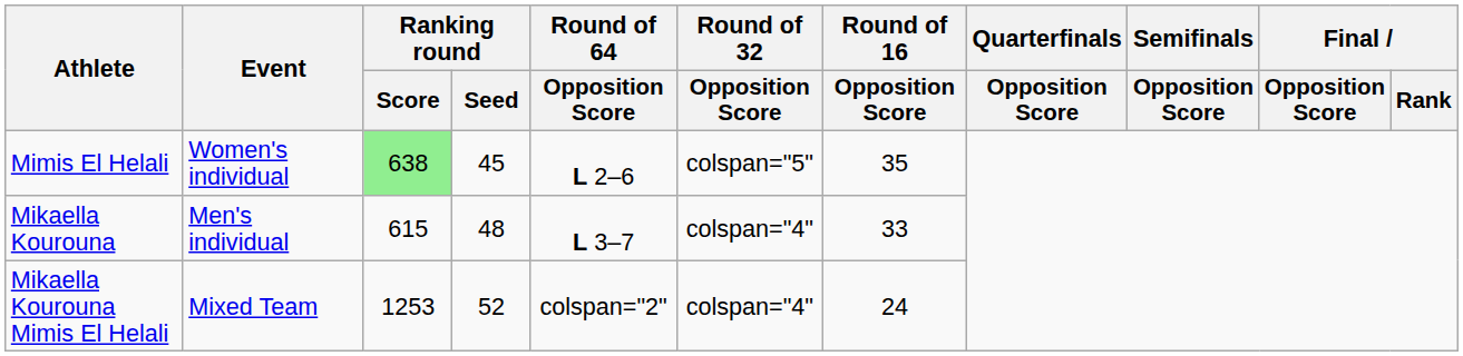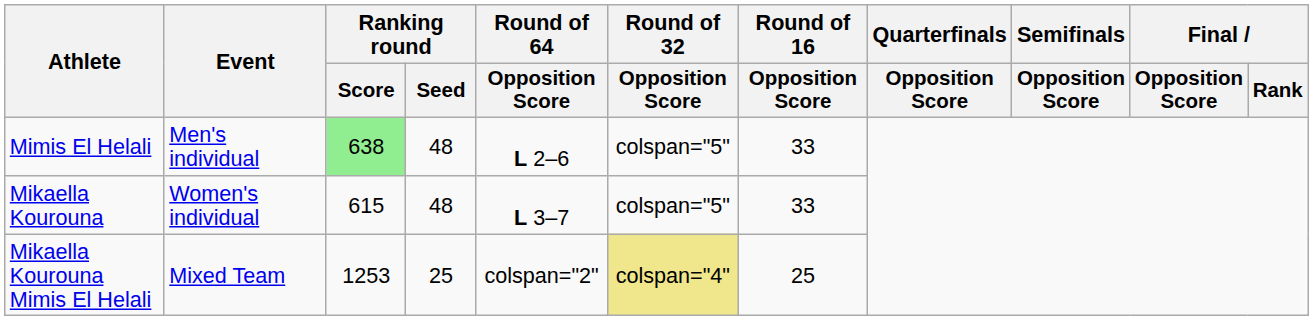Mimis El Helali | Event: Women's individual -> Men's individual
Mimis El Helali | Ranking round / Seed: 45 -> 48
Mimis El Helali | Round of 16 / Opposition Score: 35 -> 33
Mikaella Kourouna | Event: Men's individual -> Women's individual
Mikaella Kourouna | Round of 32 / Opposition Score: colspan="4" -> colspan="5"
Mikaella Kourouna Mimis El Helali | Ranking round / Seed: 52 -> 25
Mikaella Kourouna Mimis El Helali | Round of 32 / Opposition Score: no background -> khaki background
Mikaella Kourouna Mimis El Helali | Round of 16 / Opposition Score: 24 -> 25
